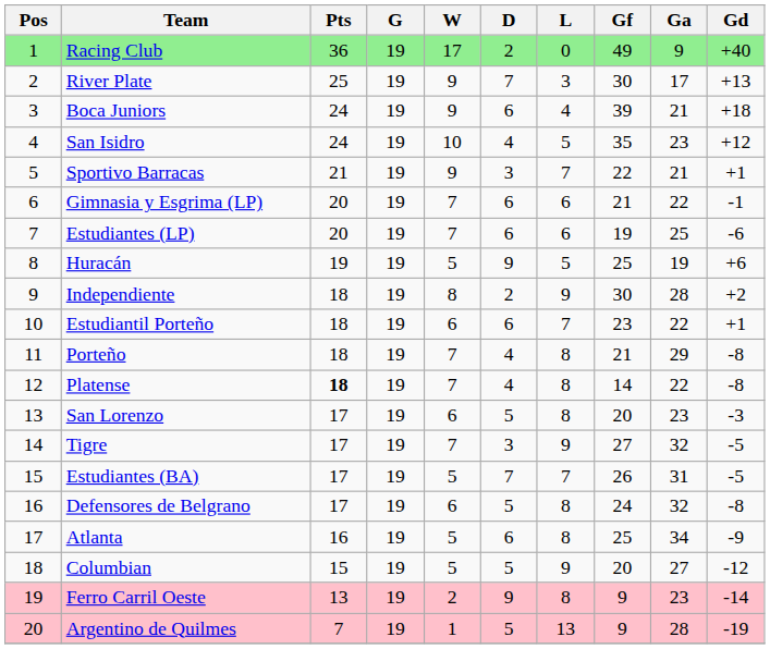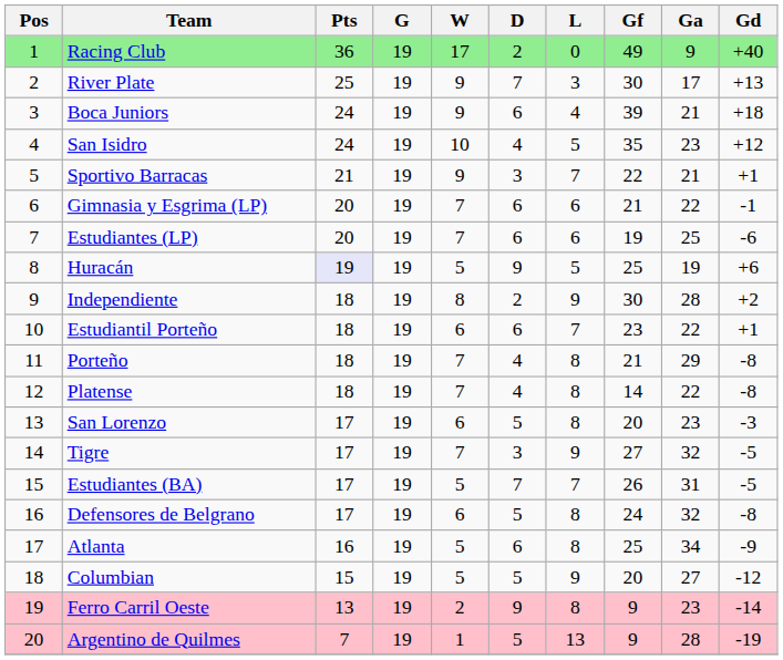Huracán | Pts: no background -> lavender background
Platense | Pts: bold -> normal
